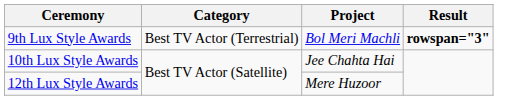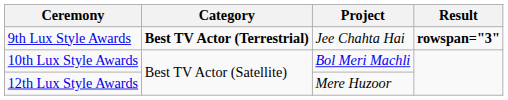9th Lux Style Awards | Category: normal -> bold
9th Lux Style Awards | Project: Bol Meri Machli -> Jee Chahta Hai
10th Lux Style Awards | Project: Jee Chahta Hai -> Bol Meri Machli
